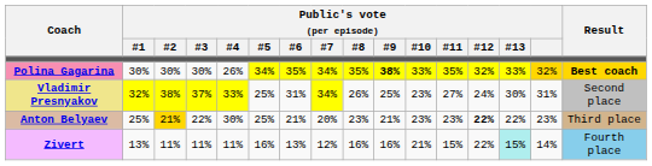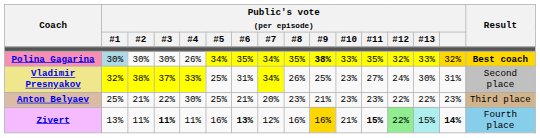Polina Gagarina | Public's vote (per episode) / #1: no background -> lightblue background
Anton Belyaev | Public's vote (per episode) / #2: gold background -> no background
Anton Belyaev | Public's vote (per episode) / #12: bold -> normal
Zivert | Public's vote (per episode) / #3: normal -> bold
Zivert | Public's vote (per episode) / #6: normal -> bold
Zivert | Public's vote (per episode) / #9: no background -> gold background
Zivert | Public's vote (per episode) / #11: normal -> bold
Zivert | Public's vote (per episode) / #12: no background -> lightgreen background
Zivert | Public's vote (per episode): normal -> bold
